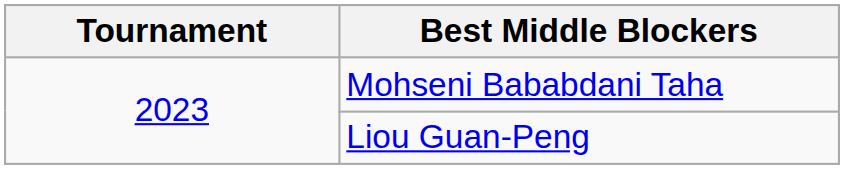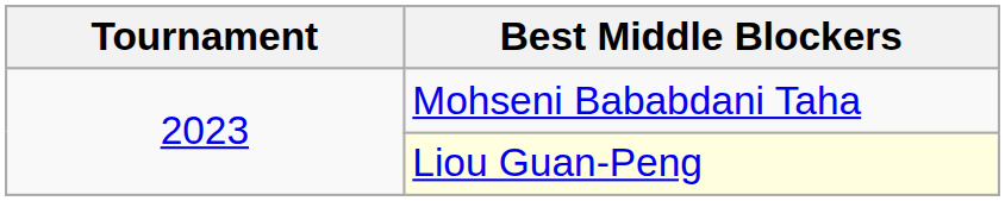Liou Guan-Peng | Best Middle Blockers: no background -> lightyellow background
